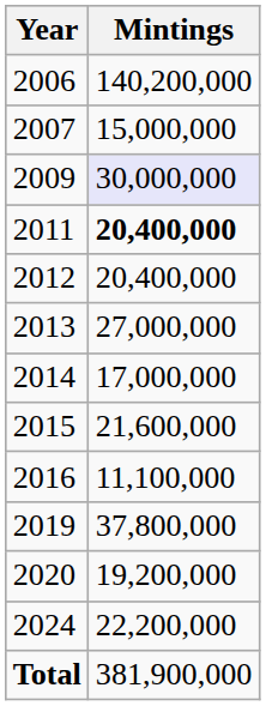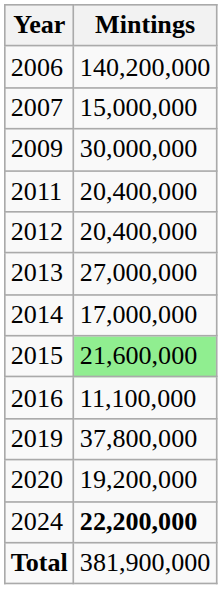2009 | Mintings: lavender background -> no background
2011 | Mintings: bold -> normal
2015 | Mintings: no background -> lightgreen background
2024 | Mintings: normal -> bold
